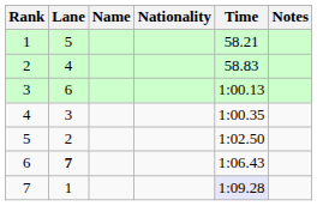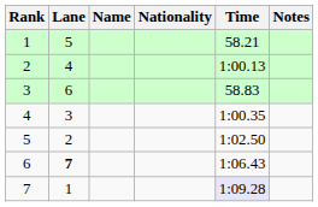row 3 | Time: 58.83 -> 1:00.13
row 4 | Time: 1:00.13 -> 58.83
